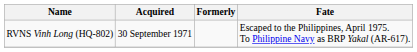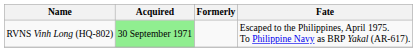RVNS Vinh Long (HQ-802) | Acquired: no background -> lightgreen background
